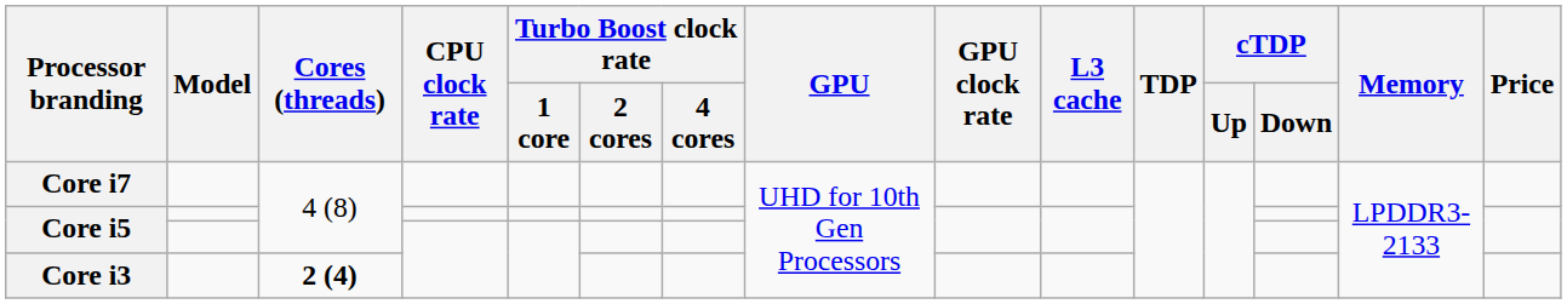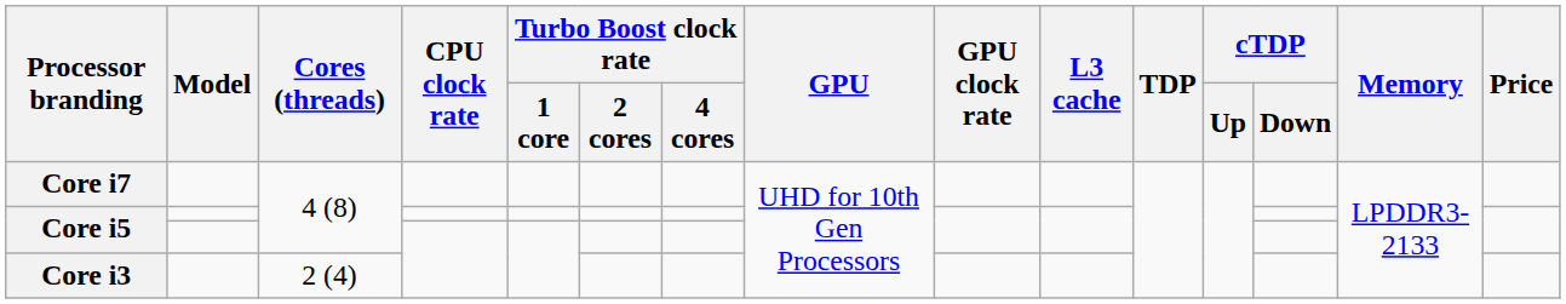Core i3 | Cores (threads): bold -> normal
